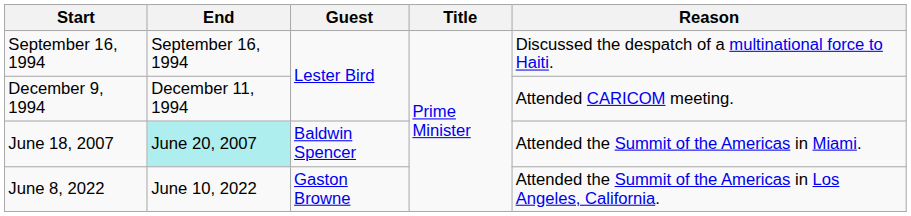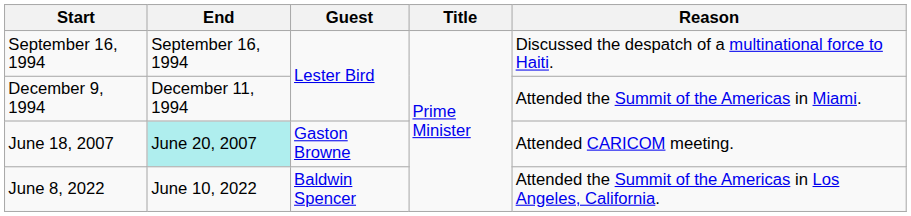December 9, 1994 | Reason: Attended CARICOM meeting. -> Attended the Summit of the Americas in Miami.
June 18, 2007 | Guest: Baldwin Spencer -> Gaston Browne
June 18, 2007 | Reason: Attended the Summit of the Americas in Miami. -> Attended CARICOM meeting.
June 8, 2022 | Guest: Gaston Browne -> Baldwin Spencer
